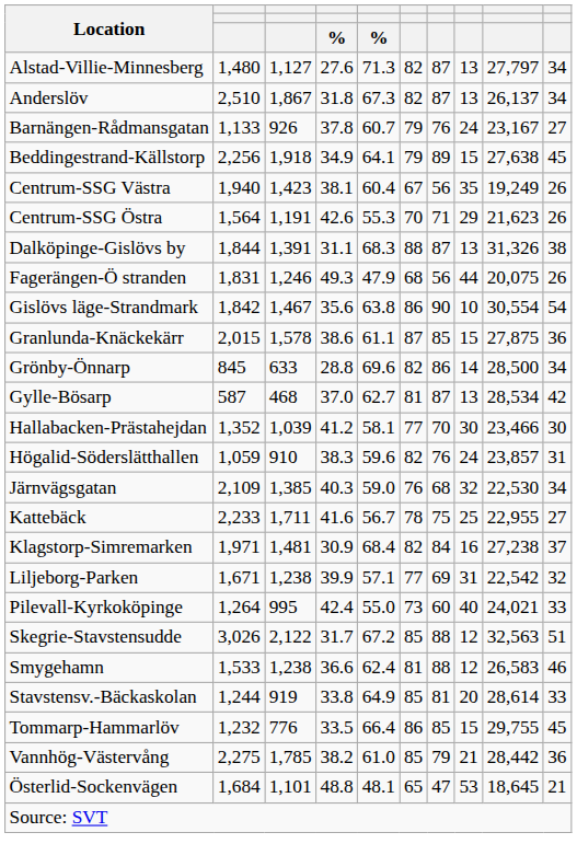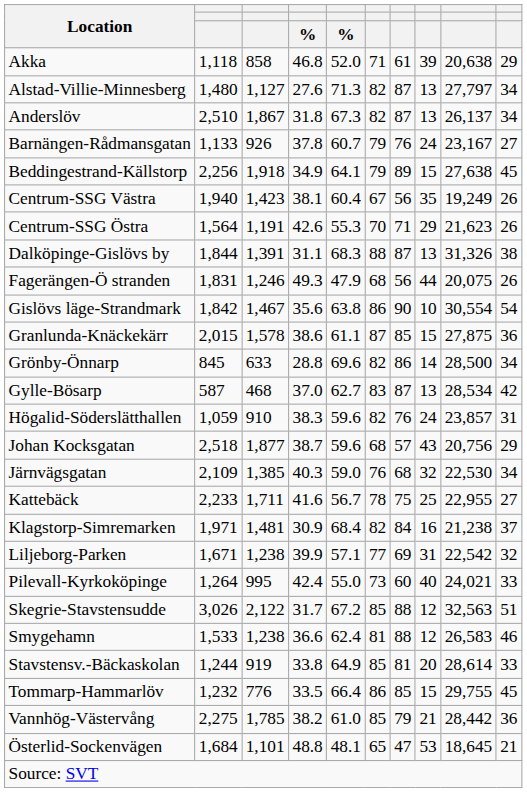+ row: Akka | 1,118 | 858 | 46.8 | 52.0 | 71 | 61 | 39 | 20,638 | 29
Gylle-Bösarp | column 6: 81 -> 83
- row: Hallabacken-Prästahejdan | 1,352 | 1,039 | 41.2 | 58.1 | 77 | 70 | 30 | 23,466 | 30
+ row: Johan Kocksgatan | 2,518 | 1,877 | 38.7 | 59.6 | 68 | 57 | 43 | 20,756 | 29
Klagstorp-Simremarken | column 9: 27,238 -> 21,238
